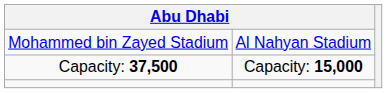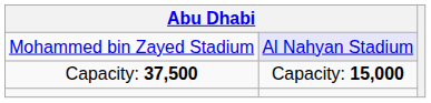Mohammed bin Zayed Stadium | column 2: no background -> lavender background
